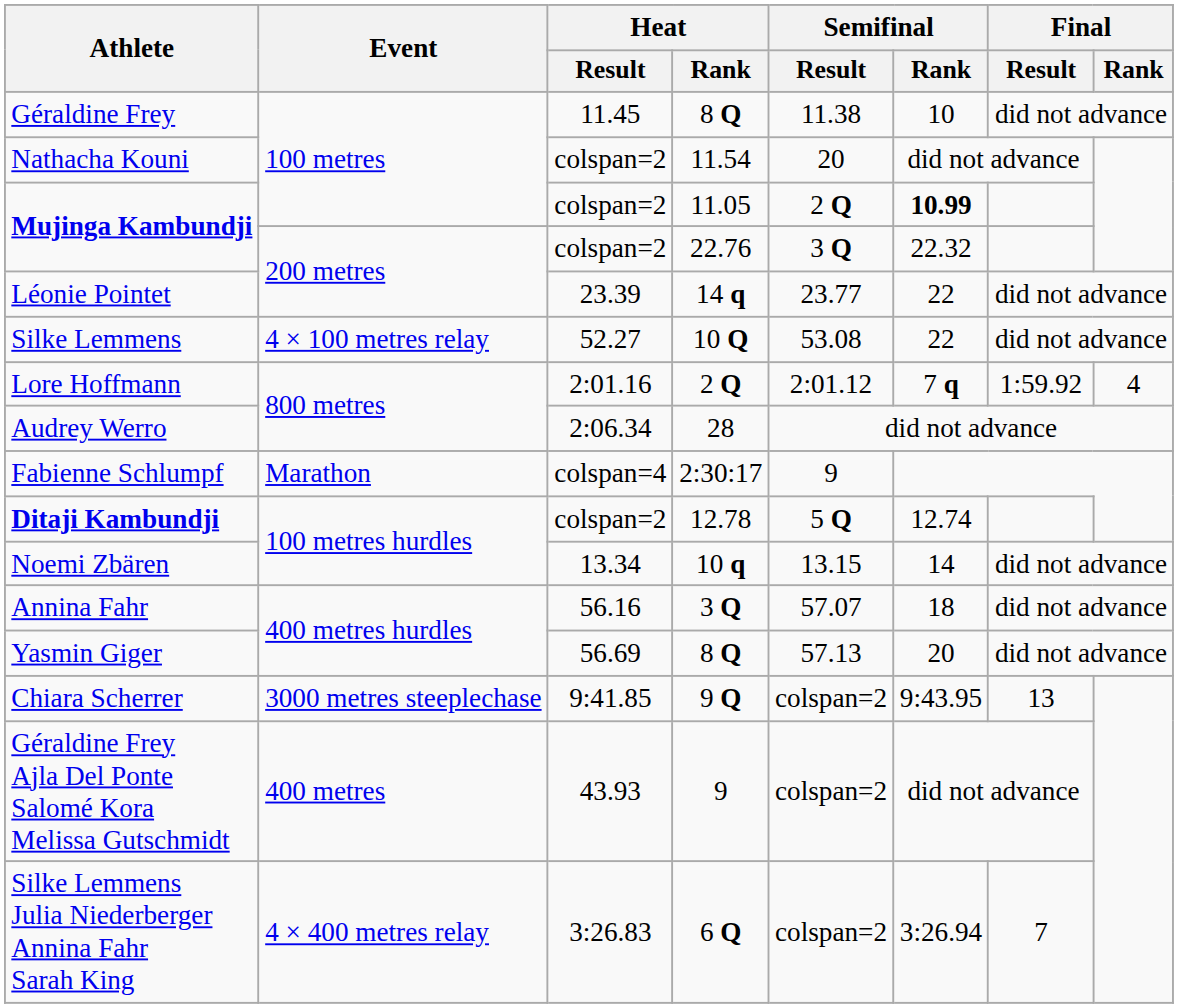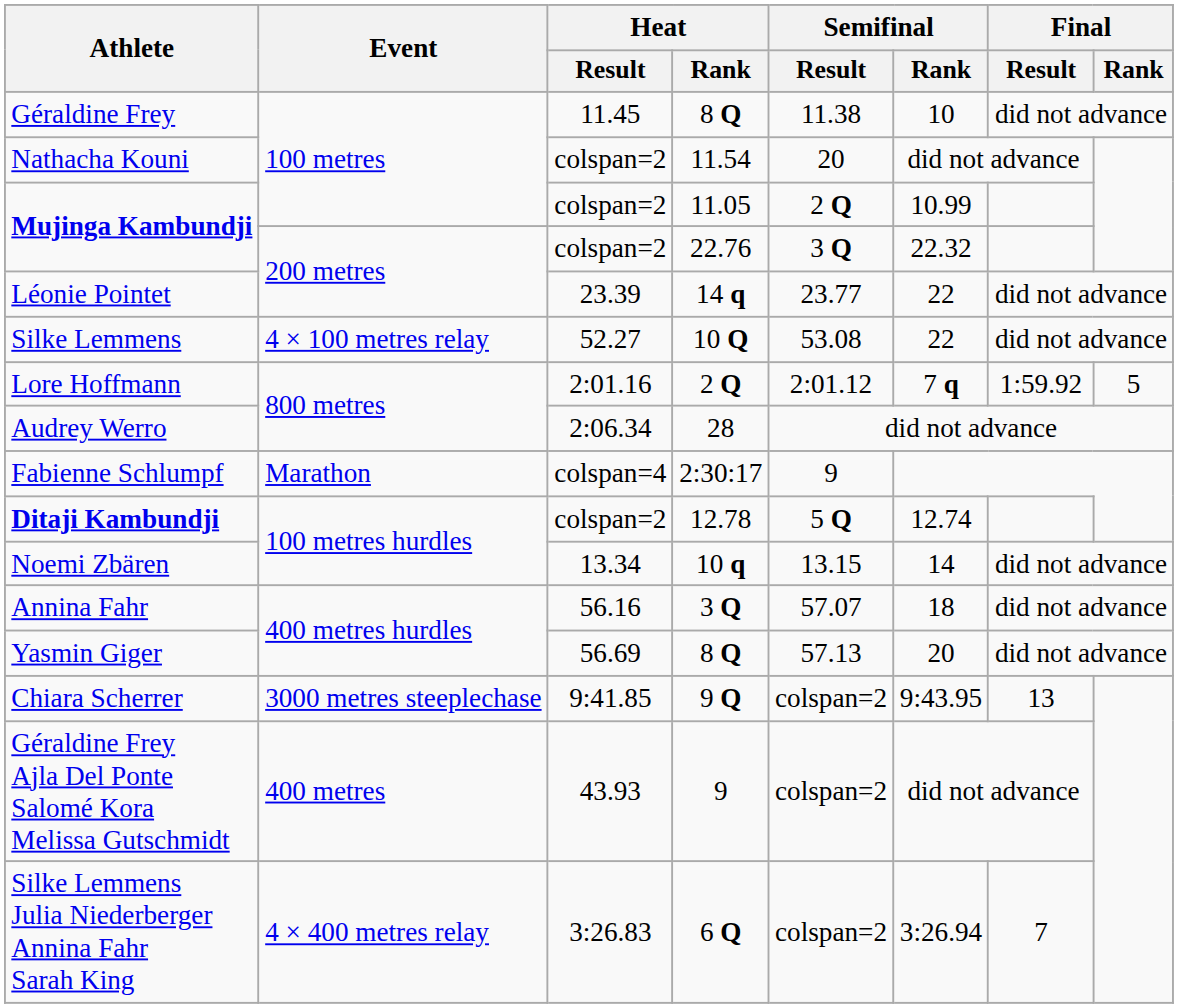Mujinga Kambundji / 11.05 | Semifinal / Rank: bold -> normal
Lore Hoffmann | Final / Rank: 4 -> 5
